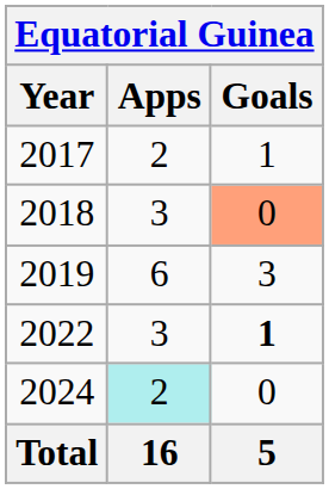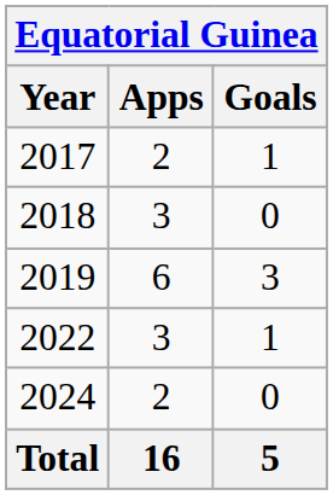2018 | Goals: lightsalmon background -> no background
2022 | Goals: bold -> normal
2024 | Apps: paleturquoise background -> no background
